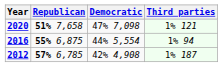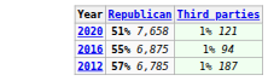- column: Democratic | 47% 7,098 | 44% 5,554 | 42% 4,908
